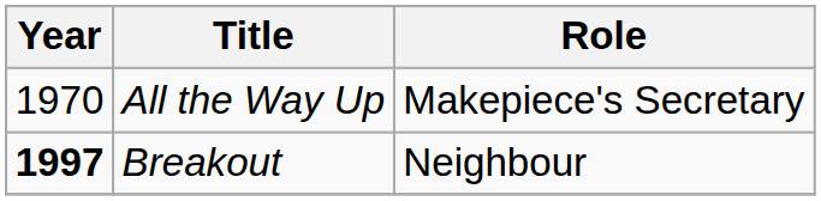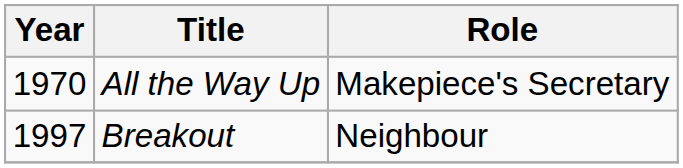Breakout | Year: bold -> normal
